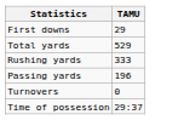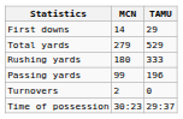+ column: MCN | 14 | 279 | 180 | 99 | 2 | 30:23
